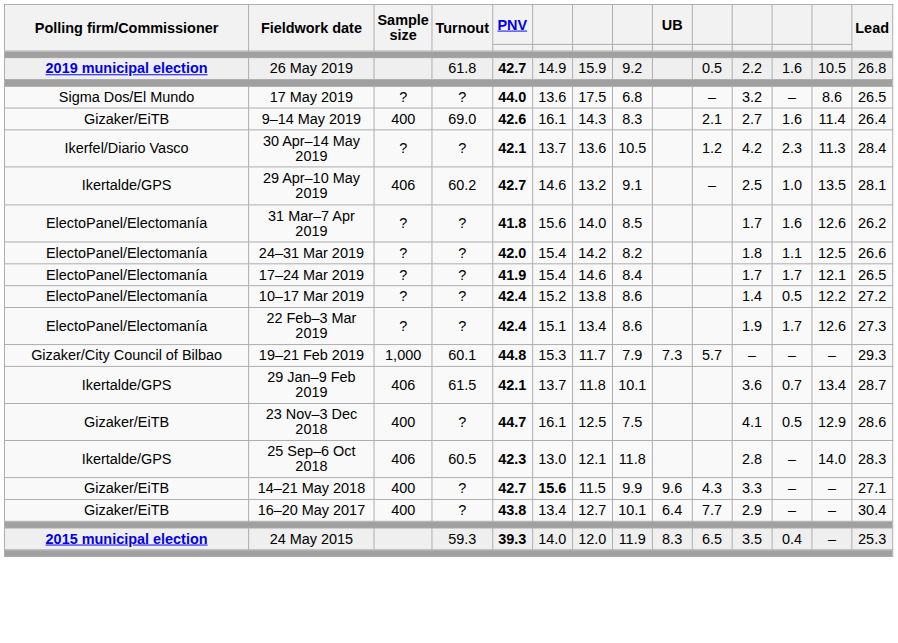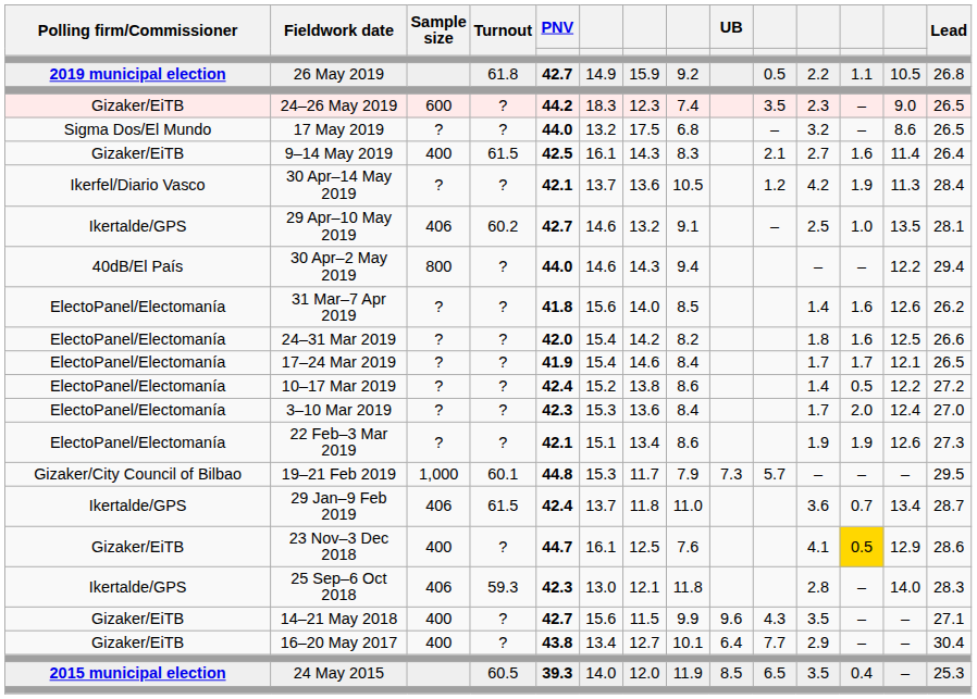26 May 2019 | column 12: 1.6 -> 1.1
+ row: Gizaker/EiTB | 24–26 May 2019 | 600 | ? | 44.2 | 18.3 | 12.3 | 7.4 | 3.5 | 2.3 | – | 9.0 | 26.5
17 May 2019 | column 6: 13.6 -> 13.2
9–14 May 2019 | Turnout: 69.0 -> 61.5
9–14 May 2019 | PNV: 42.6 -> 42.5
30 Apr–14 May 2019 | column 12: 2.3 -> 1.9
+ row: 40dB/El País | 30 Apr–2 May 2019 | 800 | ? | 44.0 | 14.6 | 14.3 | 9.4 | – | – | 12.2 | 29.4
31 Mar–7 Apr 2019 | column 11: 1.7 -> 1.4
24–31 Mar 2019 | column 12: 1.1 -> 1.6
+ row: ElectoPanel/Electomanía | 3–10 Mar 2019 | ? | ? | 42.3 | 15.3 | 13.6 | 8.4 | 1.7 | 2.0 | 12.4 | 27.0
22 Feb–3 Mar 2019 | PNV: 42.4 -> 42.1
22 Feb–3 Mar 2019 | column 12: 1.7 -> 1.9
19–21 Feb 2019 | Lead: 29.3 -> 29.5
29 Jan–9 Feb 2019 | PNV: 42.1 -> 42.4
29 Jan–9 Feb 2019 | column 8: 10.1 -> 11.0
23 Nov–3 Dec 2018 | column 8: 7.5 -> 7.6
23 Nov–3 Dec 2018 | column 12: no background -> gold background
25 Sep–6 Oct 2018 | Turnout: 60.5 -> 59.3
14–21 May 2018 | column 6: bold -> normal
14–21 May 2018 | column 11: 3.3 -> 3.5
24 May 2015 | Turnout: 59.3 -> 60.5
24 May 2015 | UB: 8.3 -> 8.5
